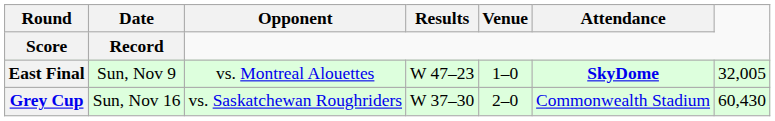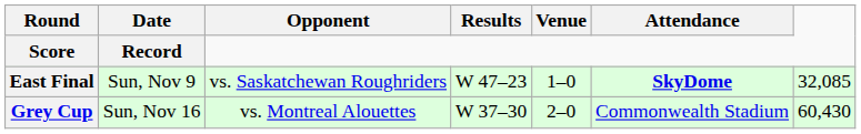East Final | Opponent: vs. Montreal Alouettes -> vs. Saskatchewan Roughriders
East Final | column 7: 32,005 -> 32,085
Grey Cup | Opponent: vs. Saskatchewan Roughriders -> vs. Montreal Alouettes
